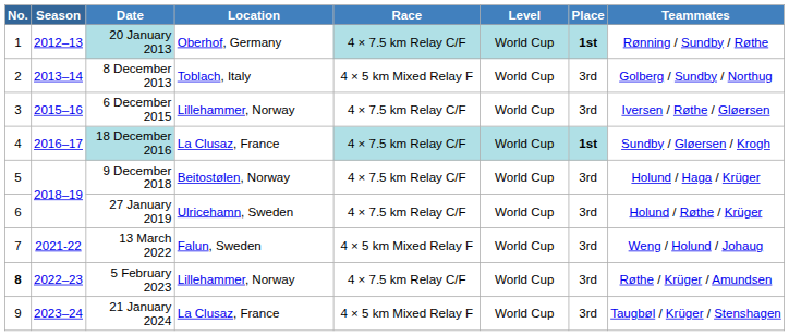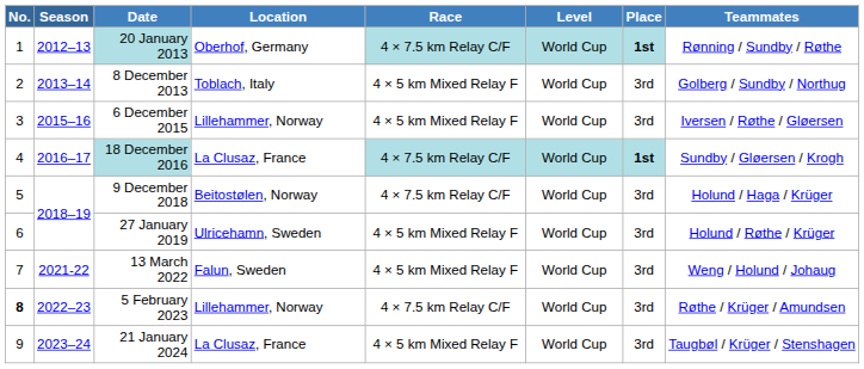6 December 2015 | Race: 4 × 7.5 km Relay C/F -> 4 × 5 km Mixed Relay F
27 January 2019 | Race: 4 × 7.5 km Relay C/F -> 4 × 5 km Mixed Relay F
